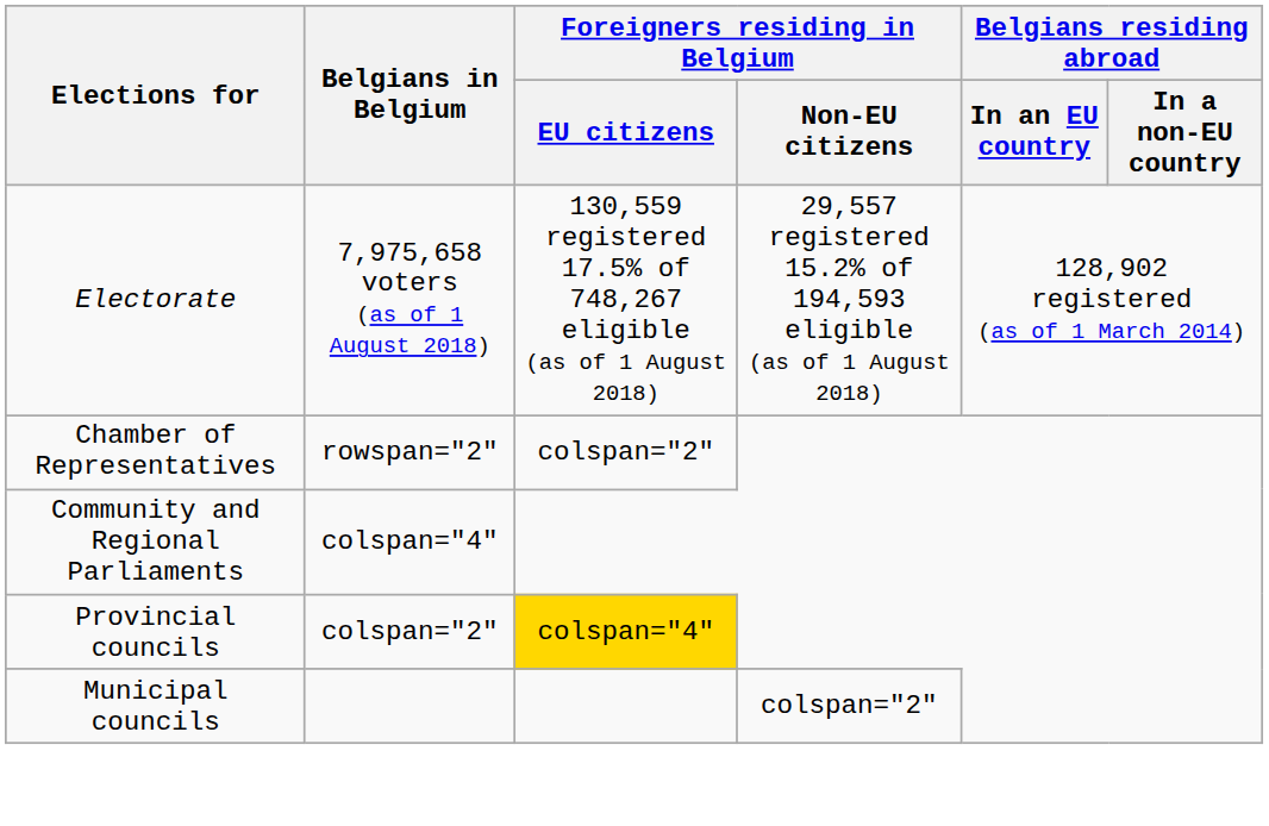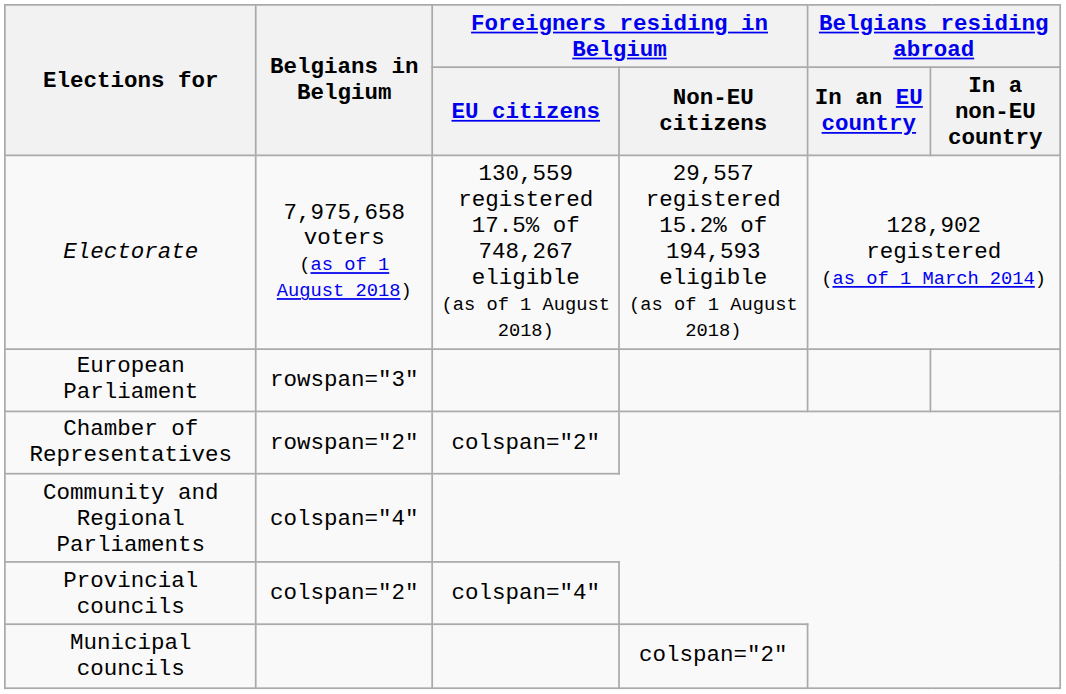+ row: European Parliament | rowspan="3"
Provincial councils | Foreigners residing in Belgium / EU citizens: gold background -> no background
